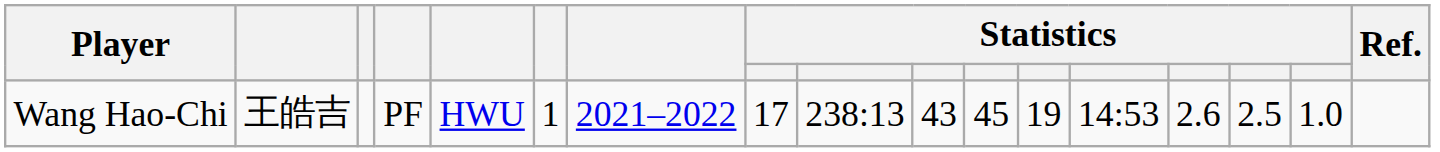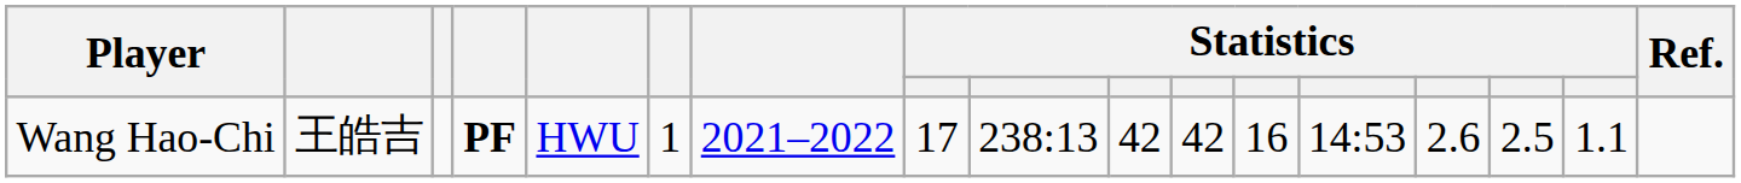Wang Hao-Chi | column 4: normal -> bold
Wang Hao-Chi | column 10: 43 -> 42
Wang Hao-Chi | column 11: 45 -> 42
Wang Hao-Chi | column 12: 19 -> 16
Wang Hao-Chi | column 16: 1.0 -> 1.1
